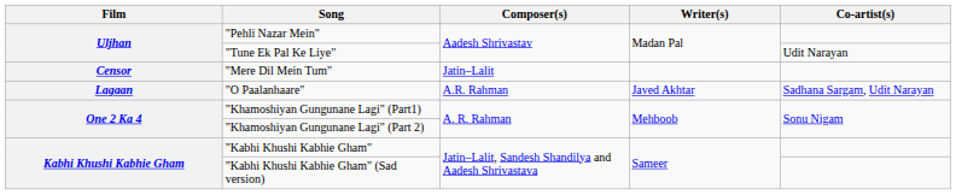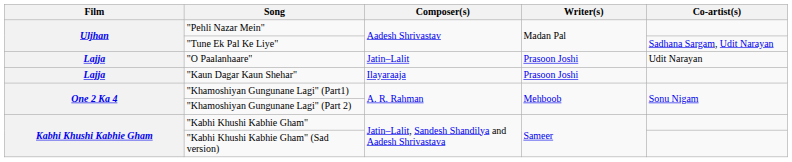"Tune Ek Pal Ke Liye" | Co-artist(s): Udit Narayan -> Sadhana Sargam, Udit Narayan
- row: Censor | "Mere Dil Mein Tum" | Jatin–Lalit
"O Paalanhaare" | Film: Lagaan -> Lajja
"O Paalanhaare" | Composer(s): A.R. Rahman -> Jatin–Lalit
"O Paalanhaare" | Writer(s): Javed Akhtar -> Prasoon Joshi
"O Paalanhaare" | Co-artist(s): Sadhana Sargam, Udit Narayan -> Udit Narayan
+ row: Lajja | "Kaun Dagar Kaun Shehar" | Ilayaraaja | Prasoon Joshi
